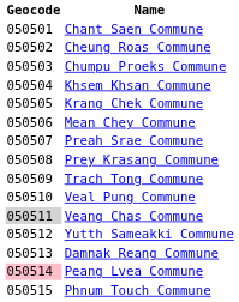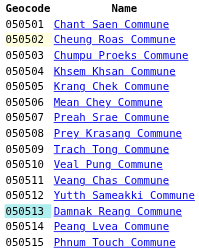Cheung Roas Commune | Geocode: no background -> lightyellow background
Veang Chas Commune | Geocode: lightgrey background -> no background
Damnak Reang Commune | Geocode: no background -> paleturquoise background
Peang Lvea Commune | Geocode: pink background -> no background
